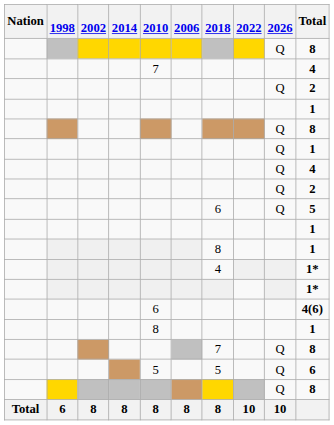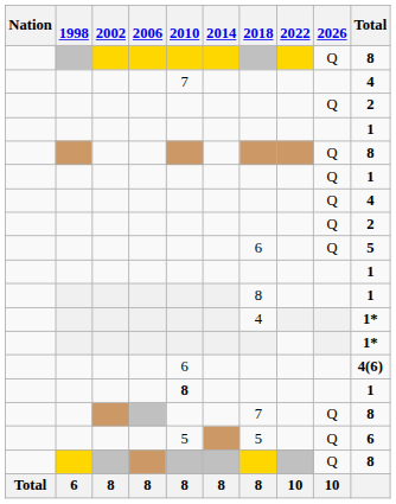columns swapped: 2006 <-> 2014
row 16 | 2010: normal -> bold
